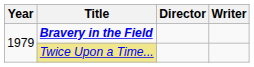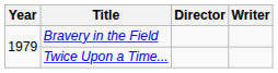Bravery in the Field | Title: bold -> normal
Twice Upon a Time... | Title: khaki background -> no background
